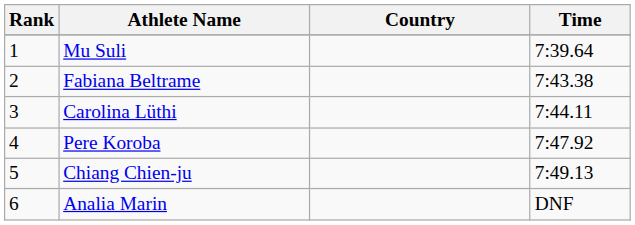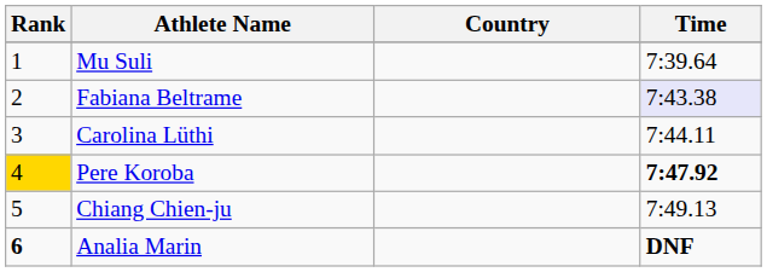Fabiana Beltrame | Time: no background -> lavender background
Pere Koroba | Rank: no background -> gold background
Pere Koroba | Time: normal -> bold
Analia Marin | Rank: normal -> bold
Analia Marin | Time: normal -> bold
